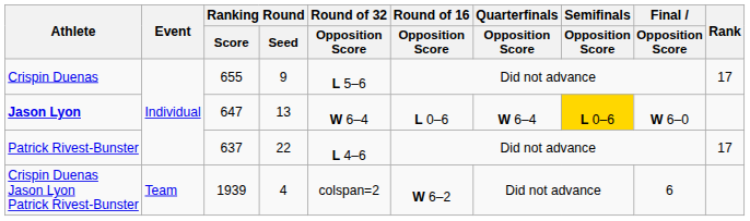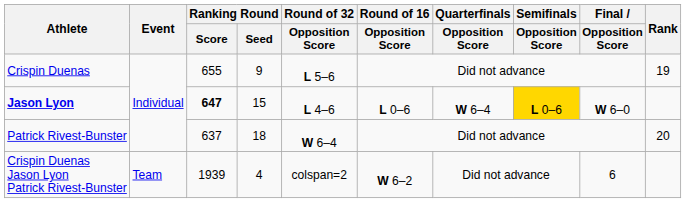Crispin Duenas | Rank: 17 -> 19
Jason Lyon | Ranking Round / Score: normal -> bold
Jason Lyon | Ranking Round / Seed: 13 -> 15
Jason Lyon | Round of 32 / Opposition Score: W 6–4 -> L 4–6
Patrick Rivest-Bunster | Ranking Round / Seed: 22 -> 18
Patrick Rivest-Bunster | Round of 32 / Opposition Score: L 4–6 -> W 6–4
Patrick Rivest-Bunster | Rank: 17 -> 20
